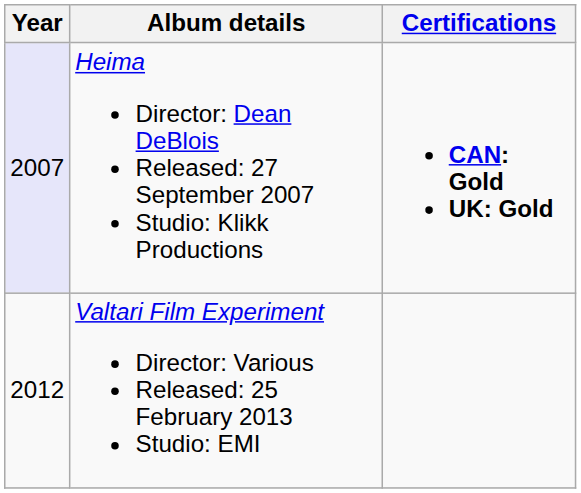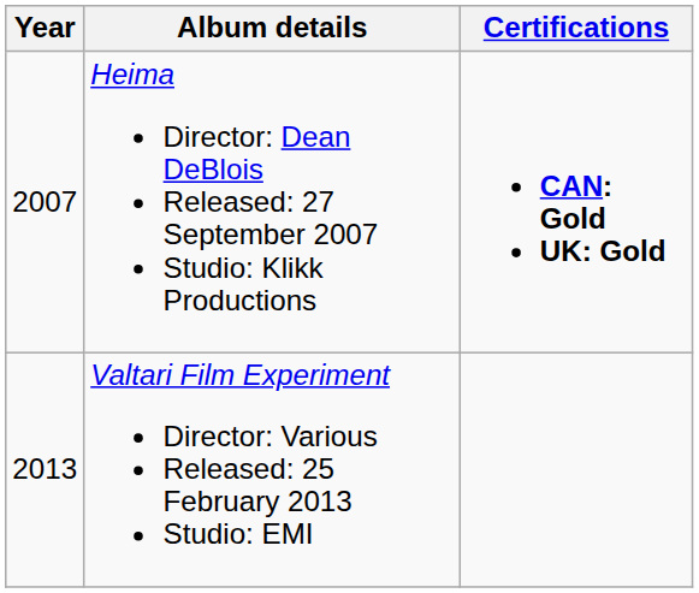row 2 | Year: lavender background -> no background
row 3 | Year: 2012 -> 2013
